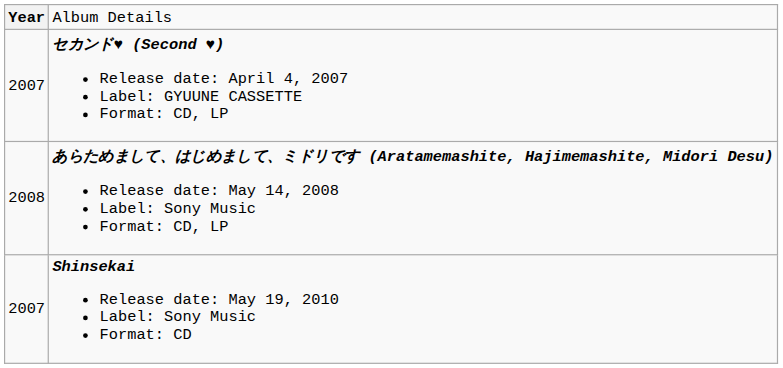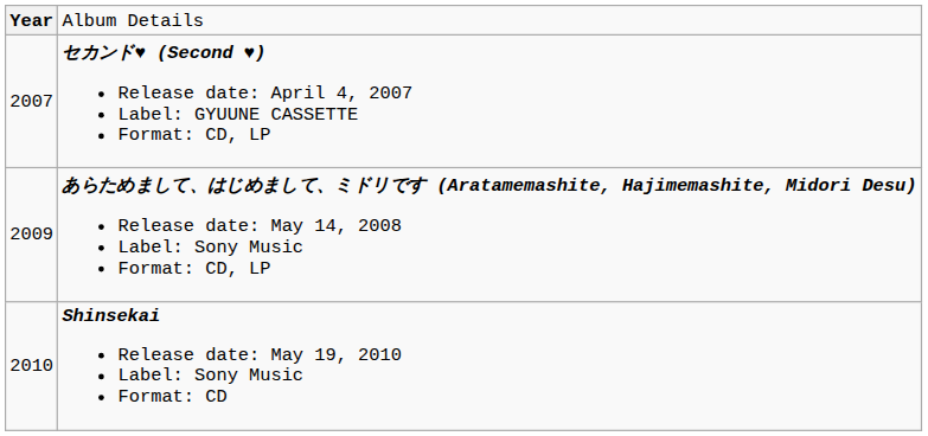row 3 | column 1: 2008 -> 2009
row 4 | column 1: 2007 -> 2010
